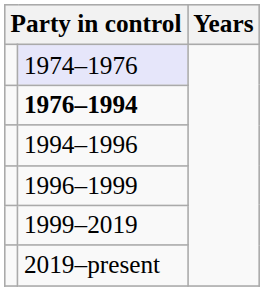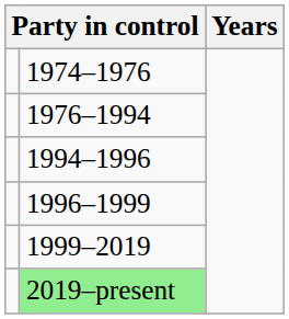1974–1976 | column 2: lavender background -> no background
1976–1994 | column 2: bold -> normal
2019–present | column 2: no background -> lightgreen background
